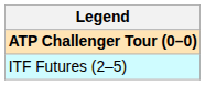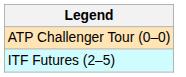row 2 | column 1: bold -> normal
